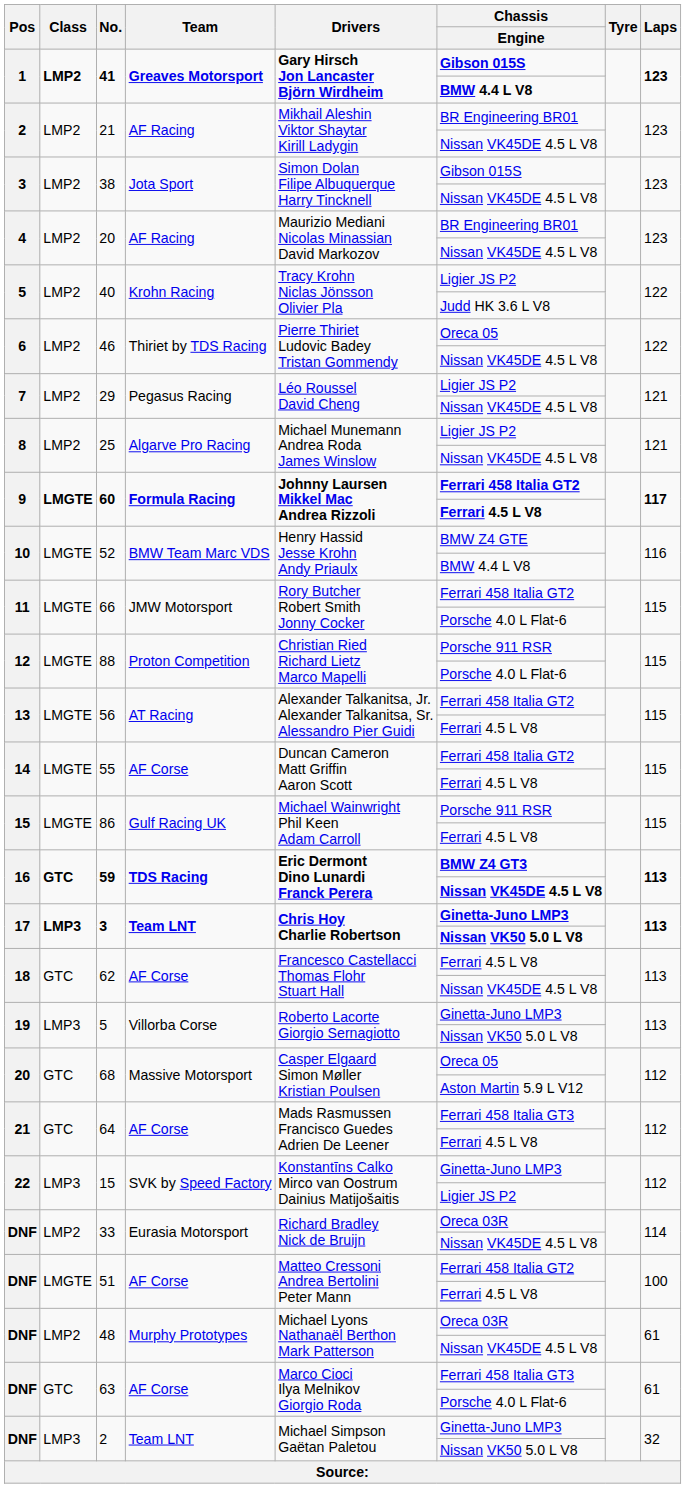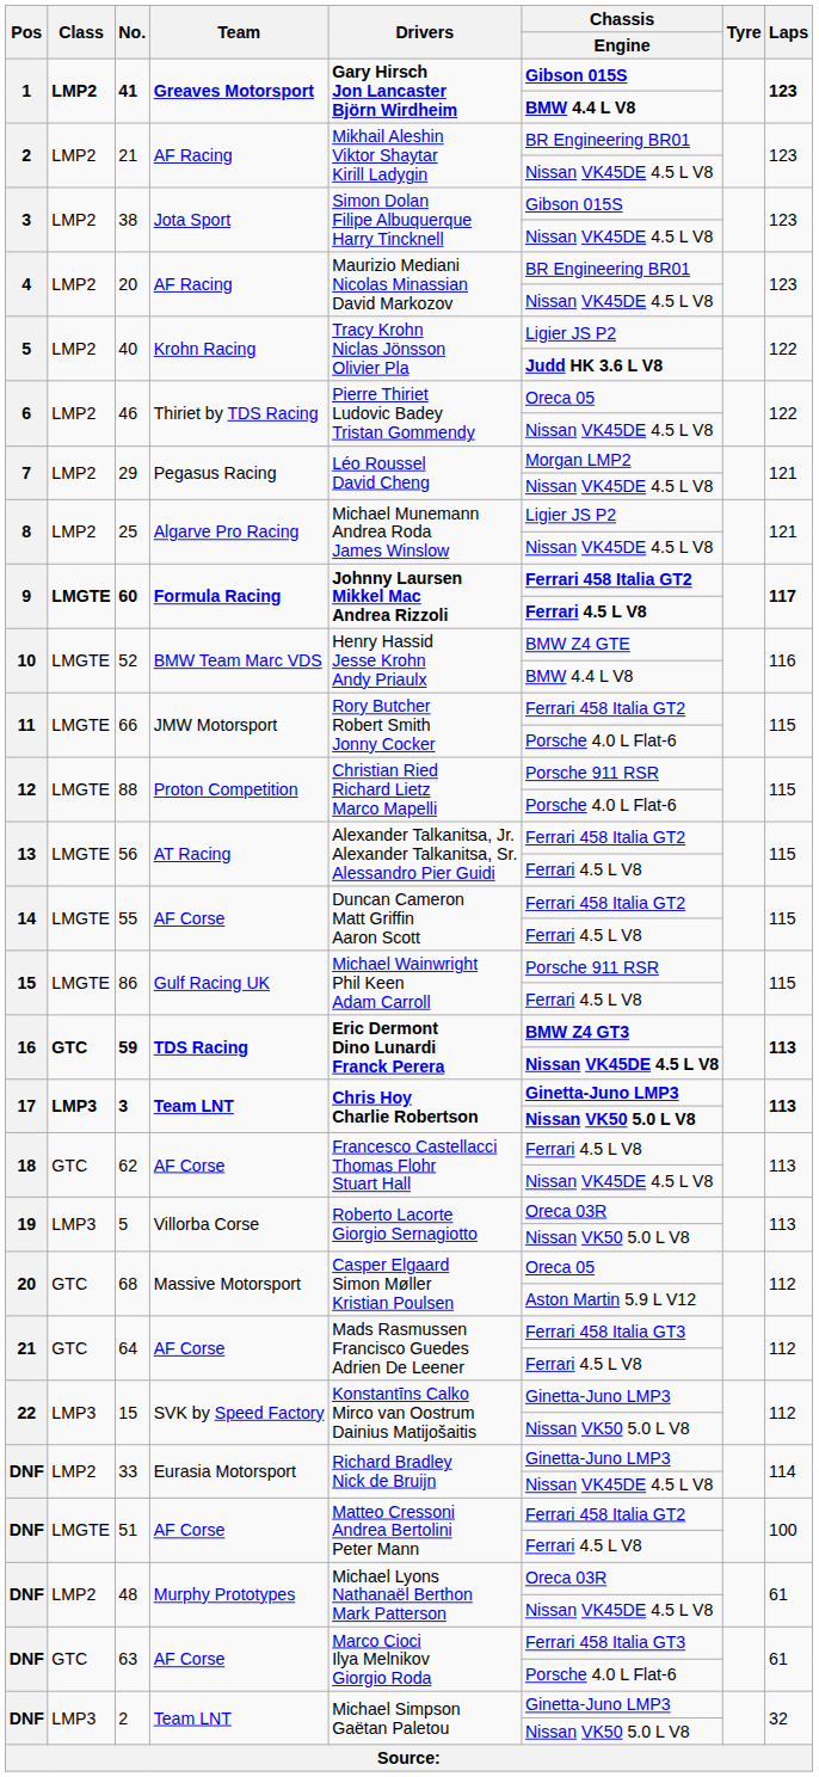row 12 | Chassis / Engine: normal -> bold
row 15 | Chassis / Engine: Ligier JS P2 -> Morgan LMP2
row 39 | Chassis / Engine: Ginetta-Juno LMP3 -> Oreca 03R
row 46 | Chassis / Engine: Ligier JS P2 -> Nissan VK50 5.0 L V8
row 47 | Chassis / Engine: Oreca 03R -> Ginetta-Juno LMP3
